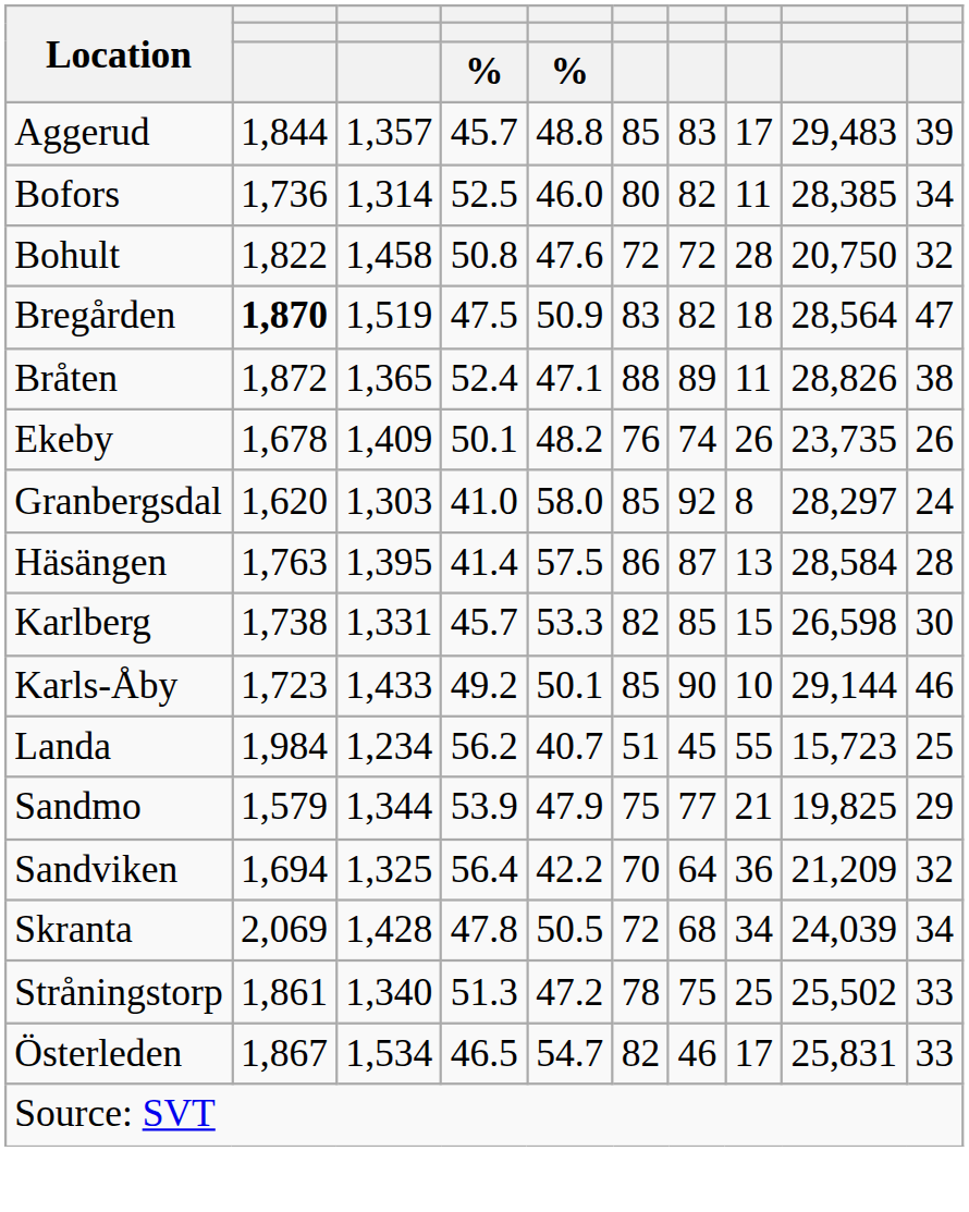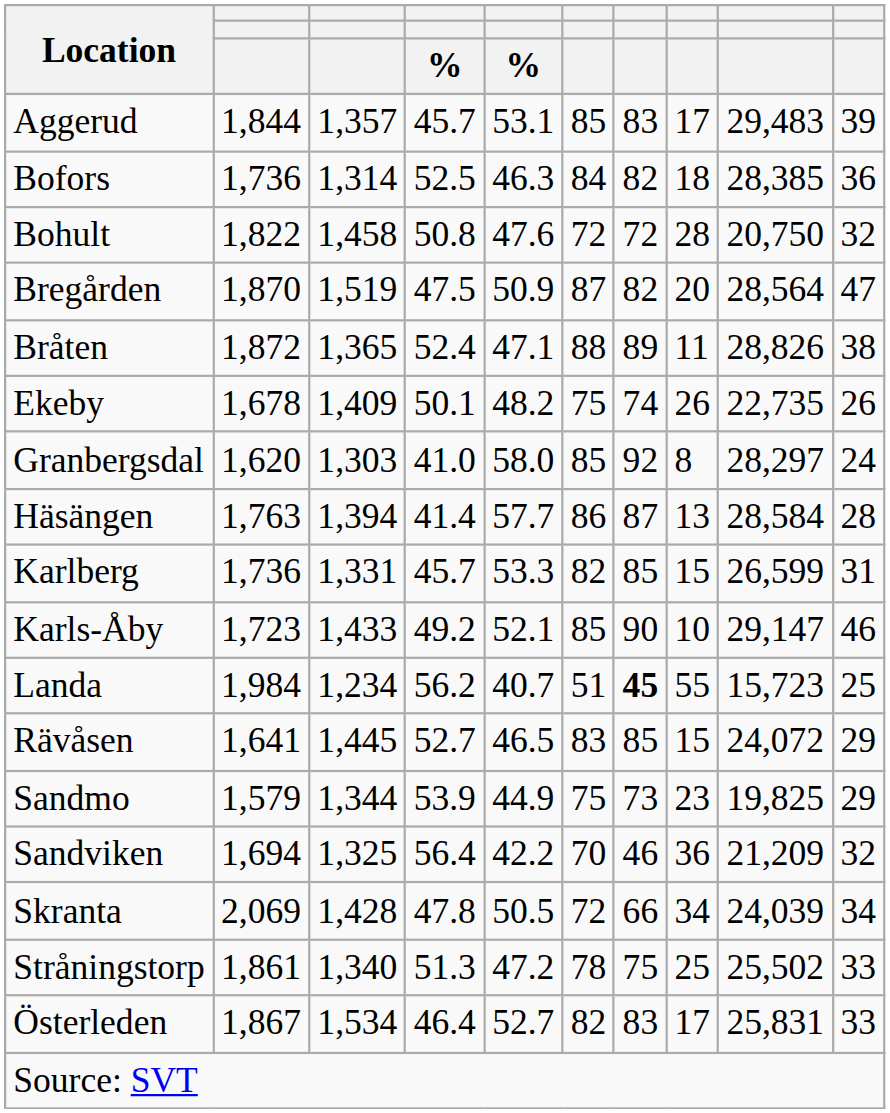Aggerud | column 5: 48.8 -> 53.1
Bofors | column 5: 46.0 -> 46.3
Bofors | column 6: 80 -> 84
Bofors | column 8: 11 -> 18
Bofors | column 10: 34 -> 36
Bregården | column 2: bold -> normal
Bregården | column 6: 83 -> 87
Bregården | column 8: 18 -> 20
Ekeby | column 6: 76 -> 75
Ekeby | column 9: 23,735 -> 22,735
Häsängen | column 3: 1,395 -> 1,394
Häsängen | column 5: 57.5 -> 57.7
Karlberg | column 2: 1,738 -> 1,736
Karlberg | column 9: 26,598 -> 26,599
Karlberg | column 10: 30 -> 31
Karls-Åby | column 5: 50.1 -> 52.1
Karls-Åby | column 9: 29,144 -> 29,147
Landa | column 7: normal -> bold
+ row: Rävåsen | 1,641 | 1,445 | 52.7 | 46.5 | 83 | 85 | 15 | 24,072 | 29
Sandmo | column 5: 47.9 -> 44.9
Sandmo | column 7: 77 -> 73
Sandmo | column 8: 21 -> 23
Sandviken | column 7: 64 -> 46
Skranta | column 7: 68 -> 66
Österleden | column 4: 46.5 -> 46.4
Österleden | column 5: 54.7 -> 52.7
Österleden | column 7: 46 -> 83
